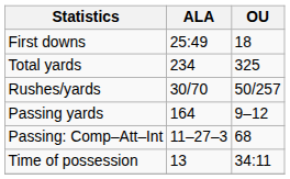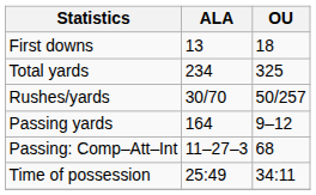First downs | ALA: 25:49 -> 13
Time of possession | ALA: 13 -> 25:49
